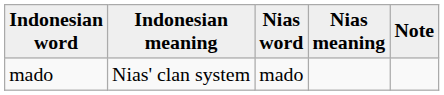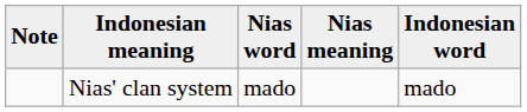columns swapped: Indonesian word <-> Note
